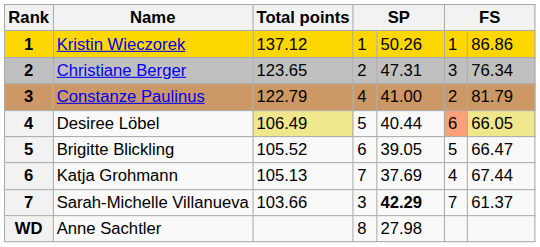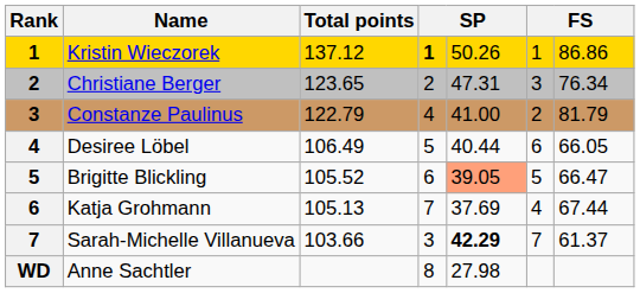Kristin Wieczorek | column 4: normal -> bold
Desiree Löbel | Total points: khaki background -> no background
Desiree Löbel | column 6: lightsalmon background -> no background
Desiree Löbel | column 7: khaki background -> no background
Brigitte Blickling | column 5: no background -> lightsalmon background
